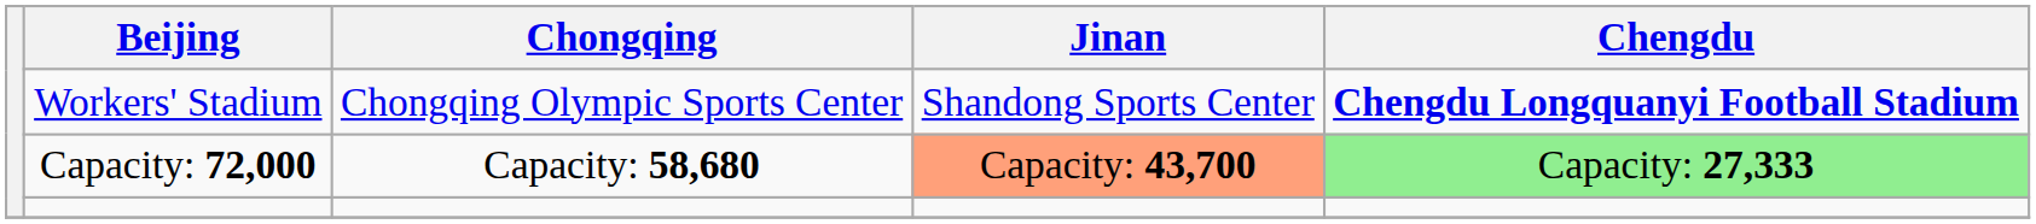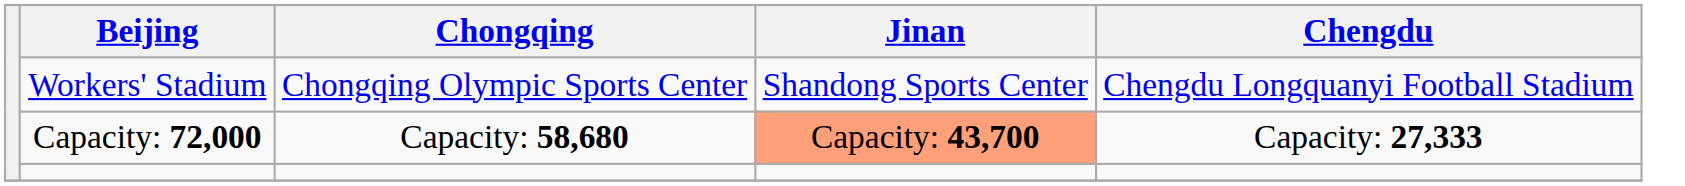Workers' Stadium | Chengdu: bold -> normal
Capacity: 72,000 | Chengdu: lightgreen background -> no background
